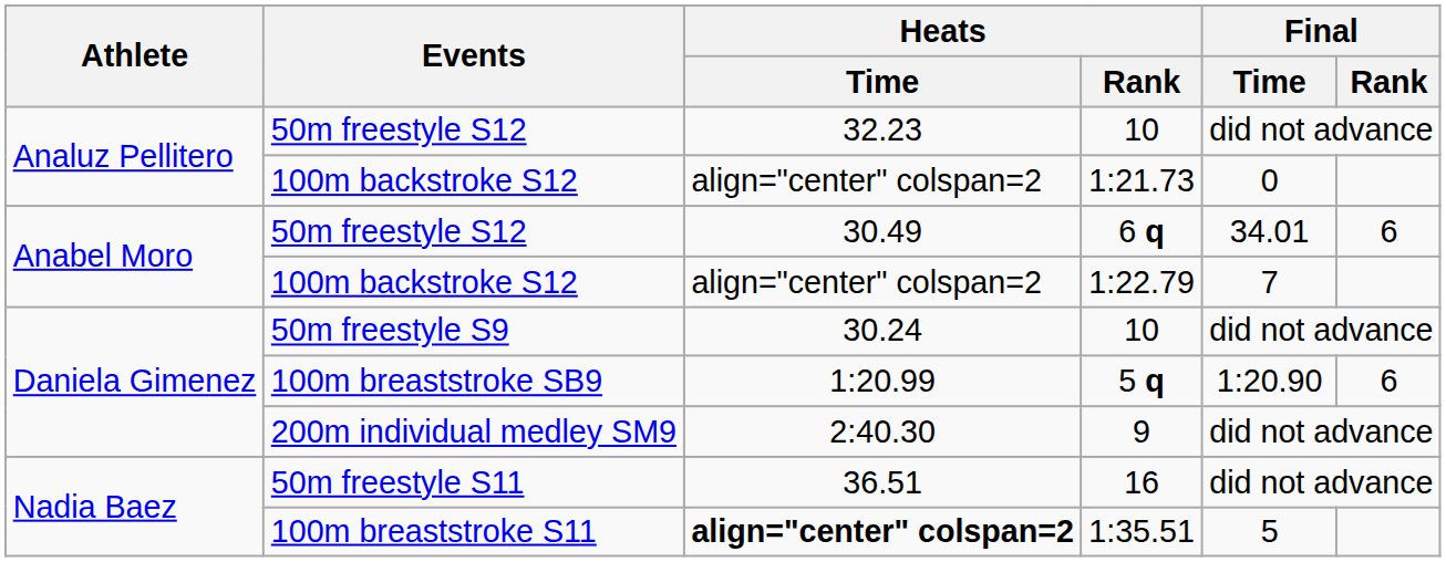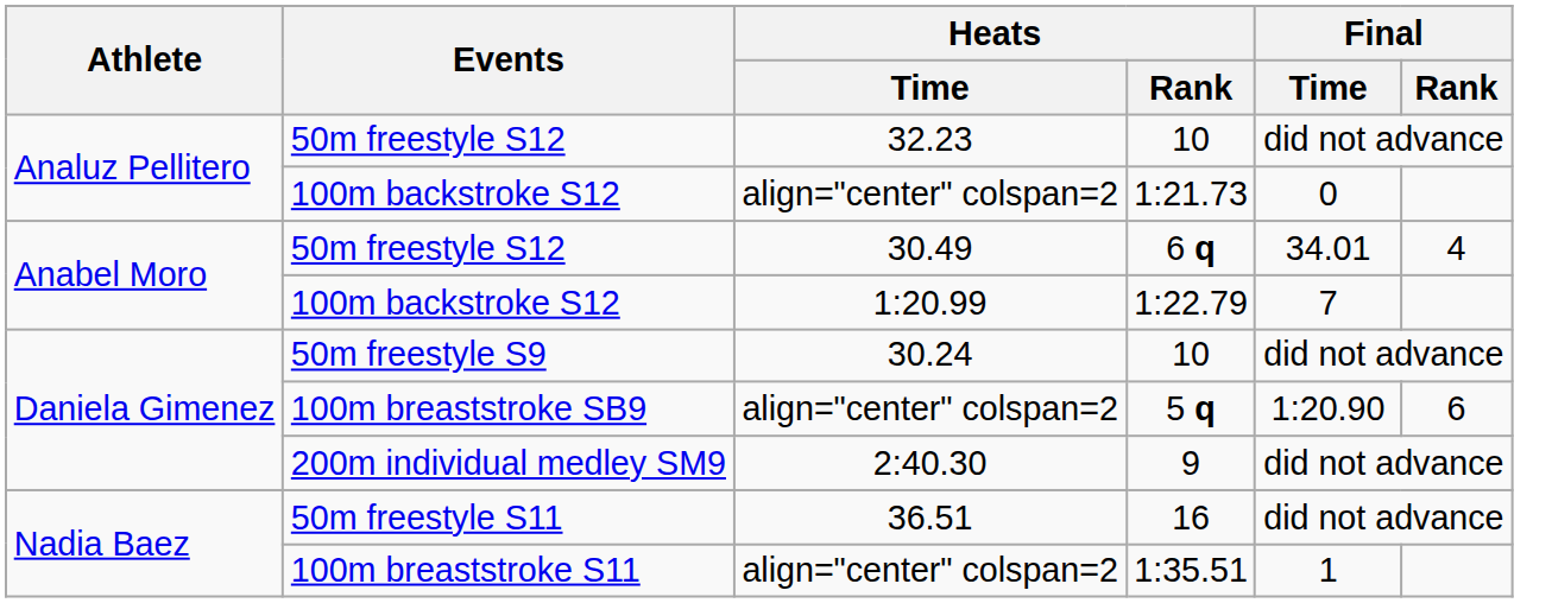6 q | Final / Rank: 6 -> 4
1:22.79 | Heats / Time: align="center" colspan=2 -> 1:20.99
5 q | Heats / Time: 1:20.99 -> align="center" colspan=2
1:35.51 | Heats / Time: bold -> normal
1:35.51 | Final / Time: 5 -> 1
